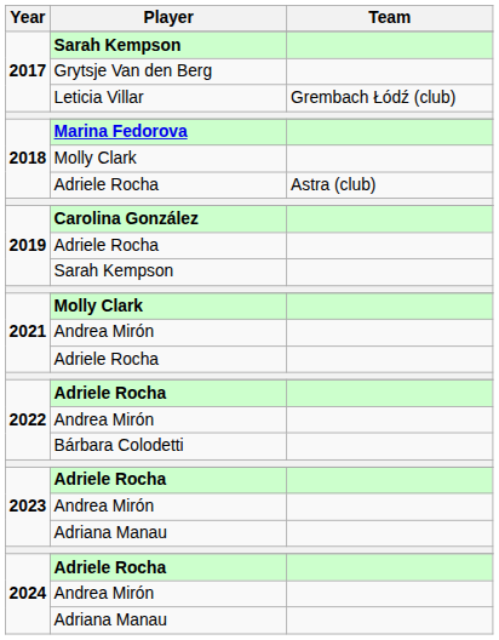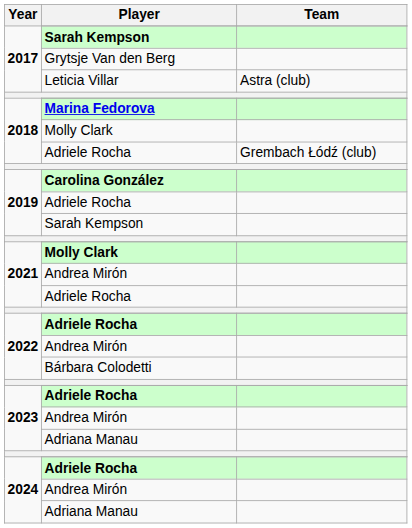Leticia Villar | Team: Grembach Łódź (club) -> Astra (club)
2018 / Adriele Rocha | Team: Astra (club) -> Grembach Łódź (club)
